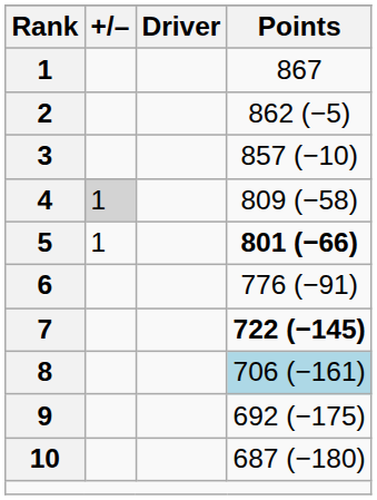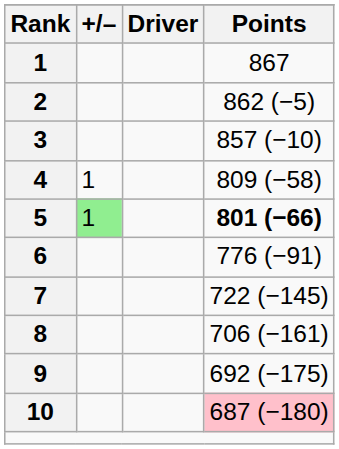4 | +/–: lightgrey background -> no background
5 | +/–: no background -> lightgreen background
7 | Points: bold -> normal
8 | Points: lightblue background -> no background
10 | Points: no background -> pink background
